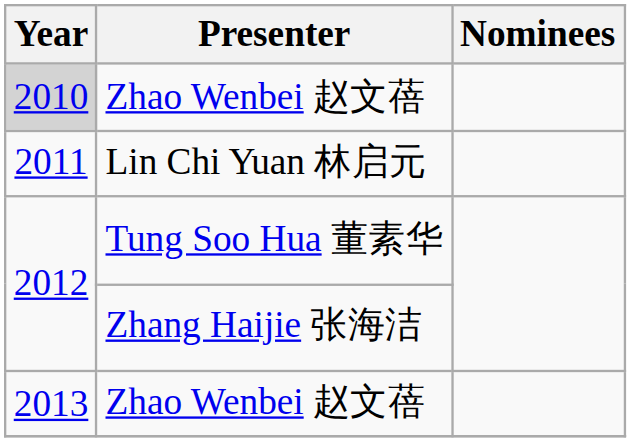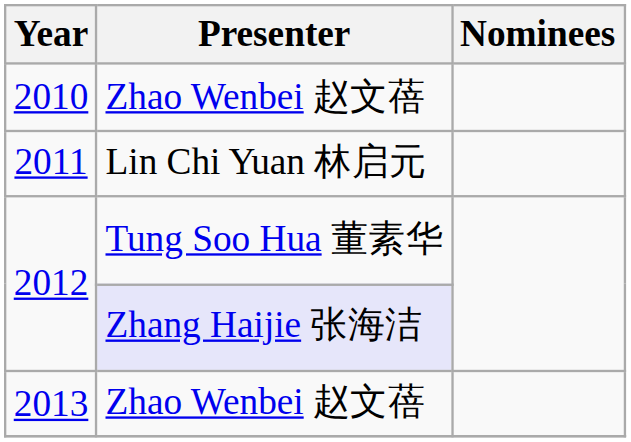2010 | Year: lightgrey background -> no background
2012 / Zhang Haijie 张海洁 | Presenter: no background -> lavender background
